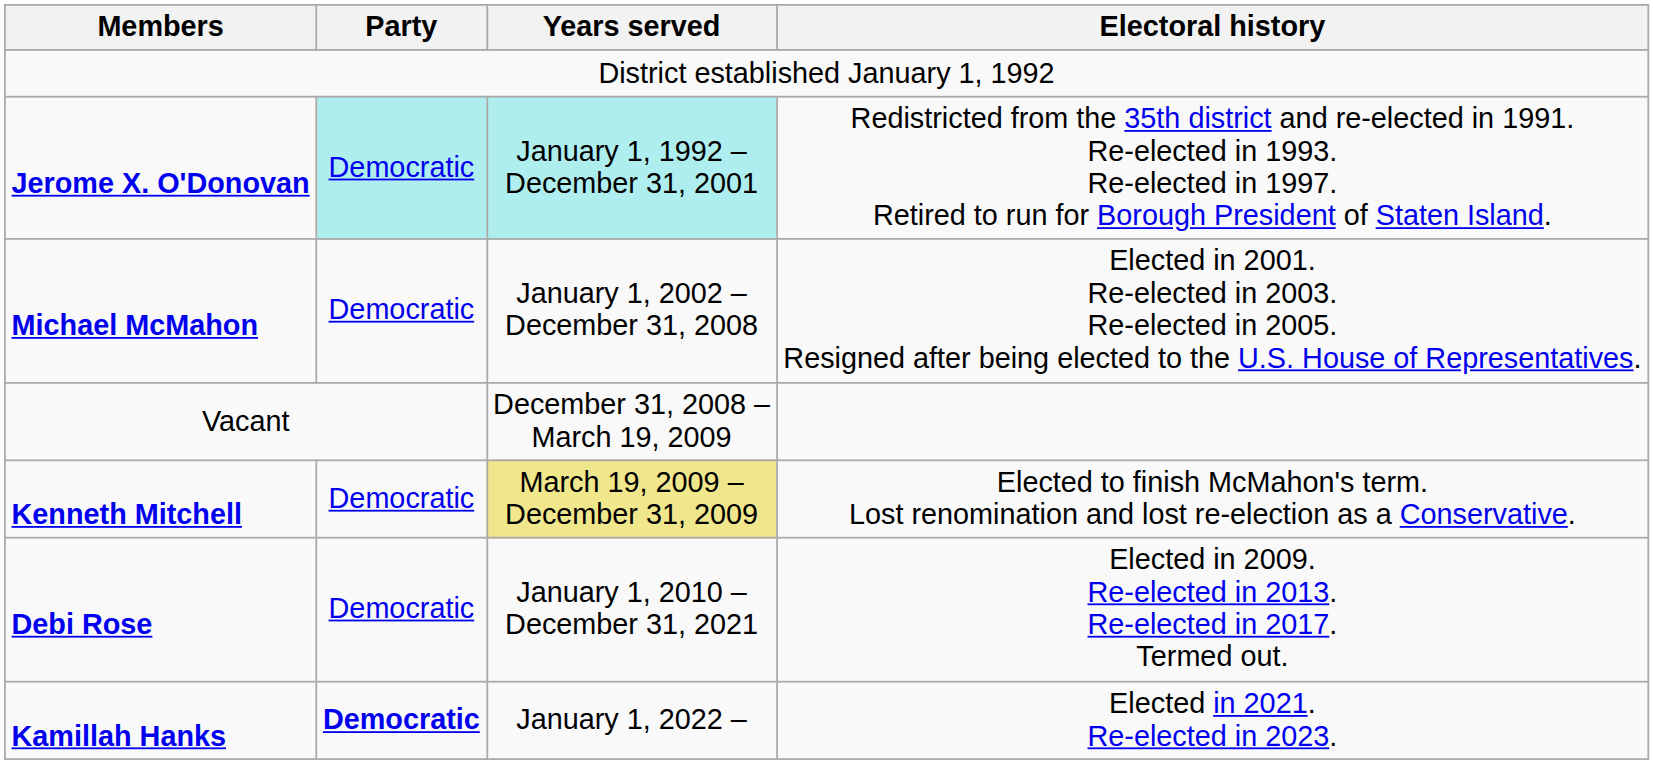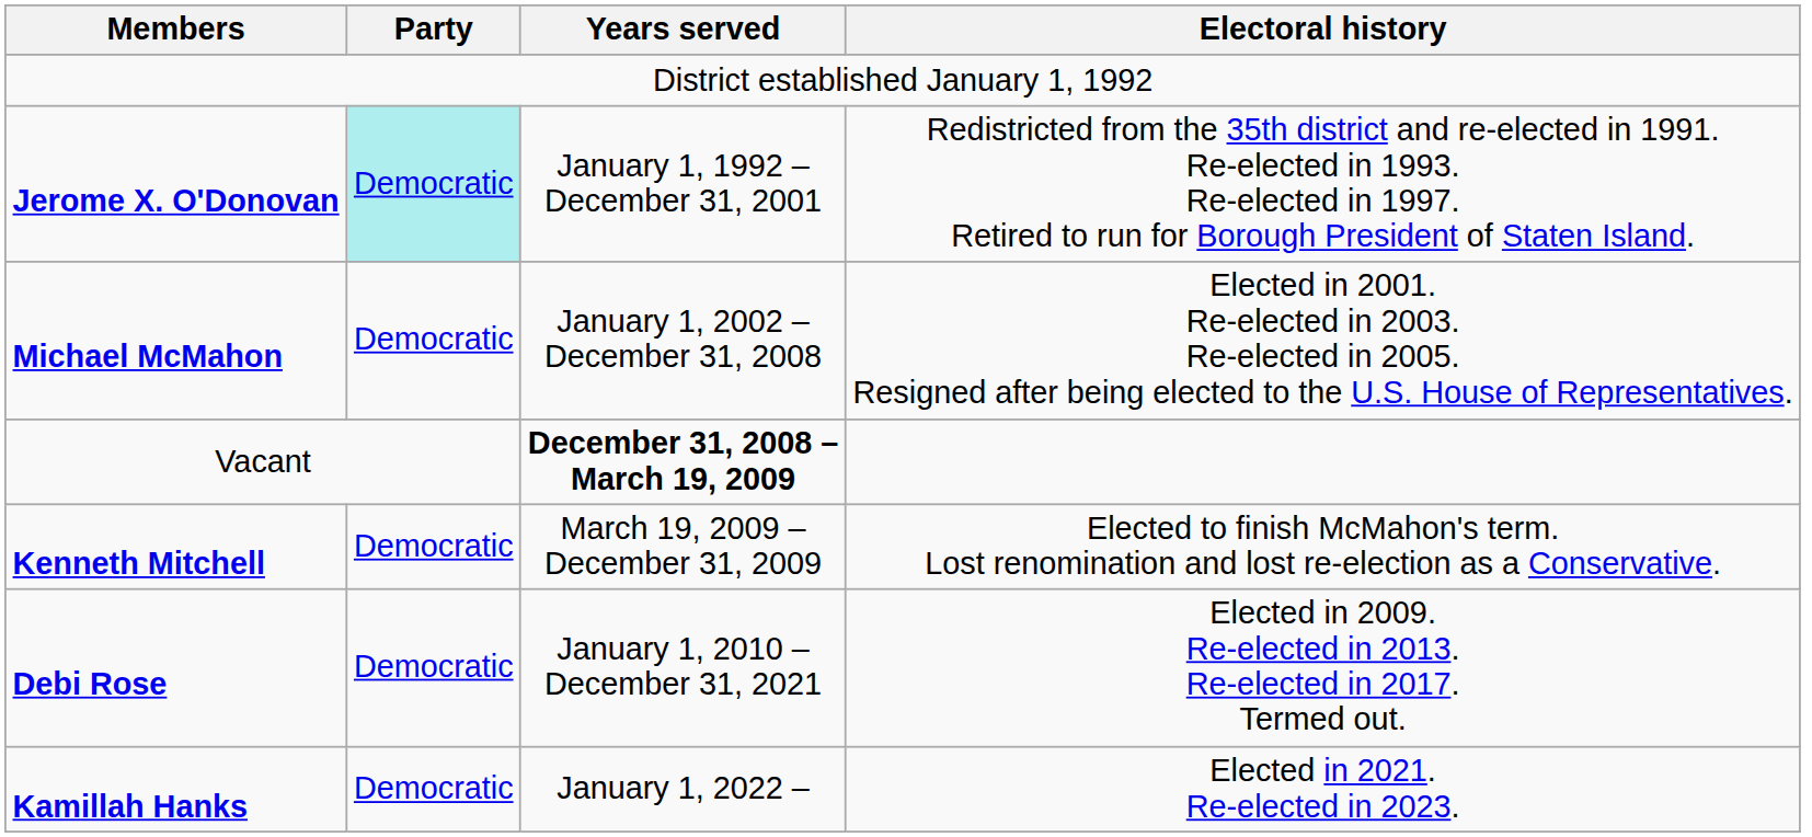Jerome X. O'Donovan | Years served: paleturquoise background -> no background
Vacant | Years served: normal -> bold
Kenneth Mitchell | Years served: khaki background -> no background
Kamillah Hanks | Party: bold -> normal
